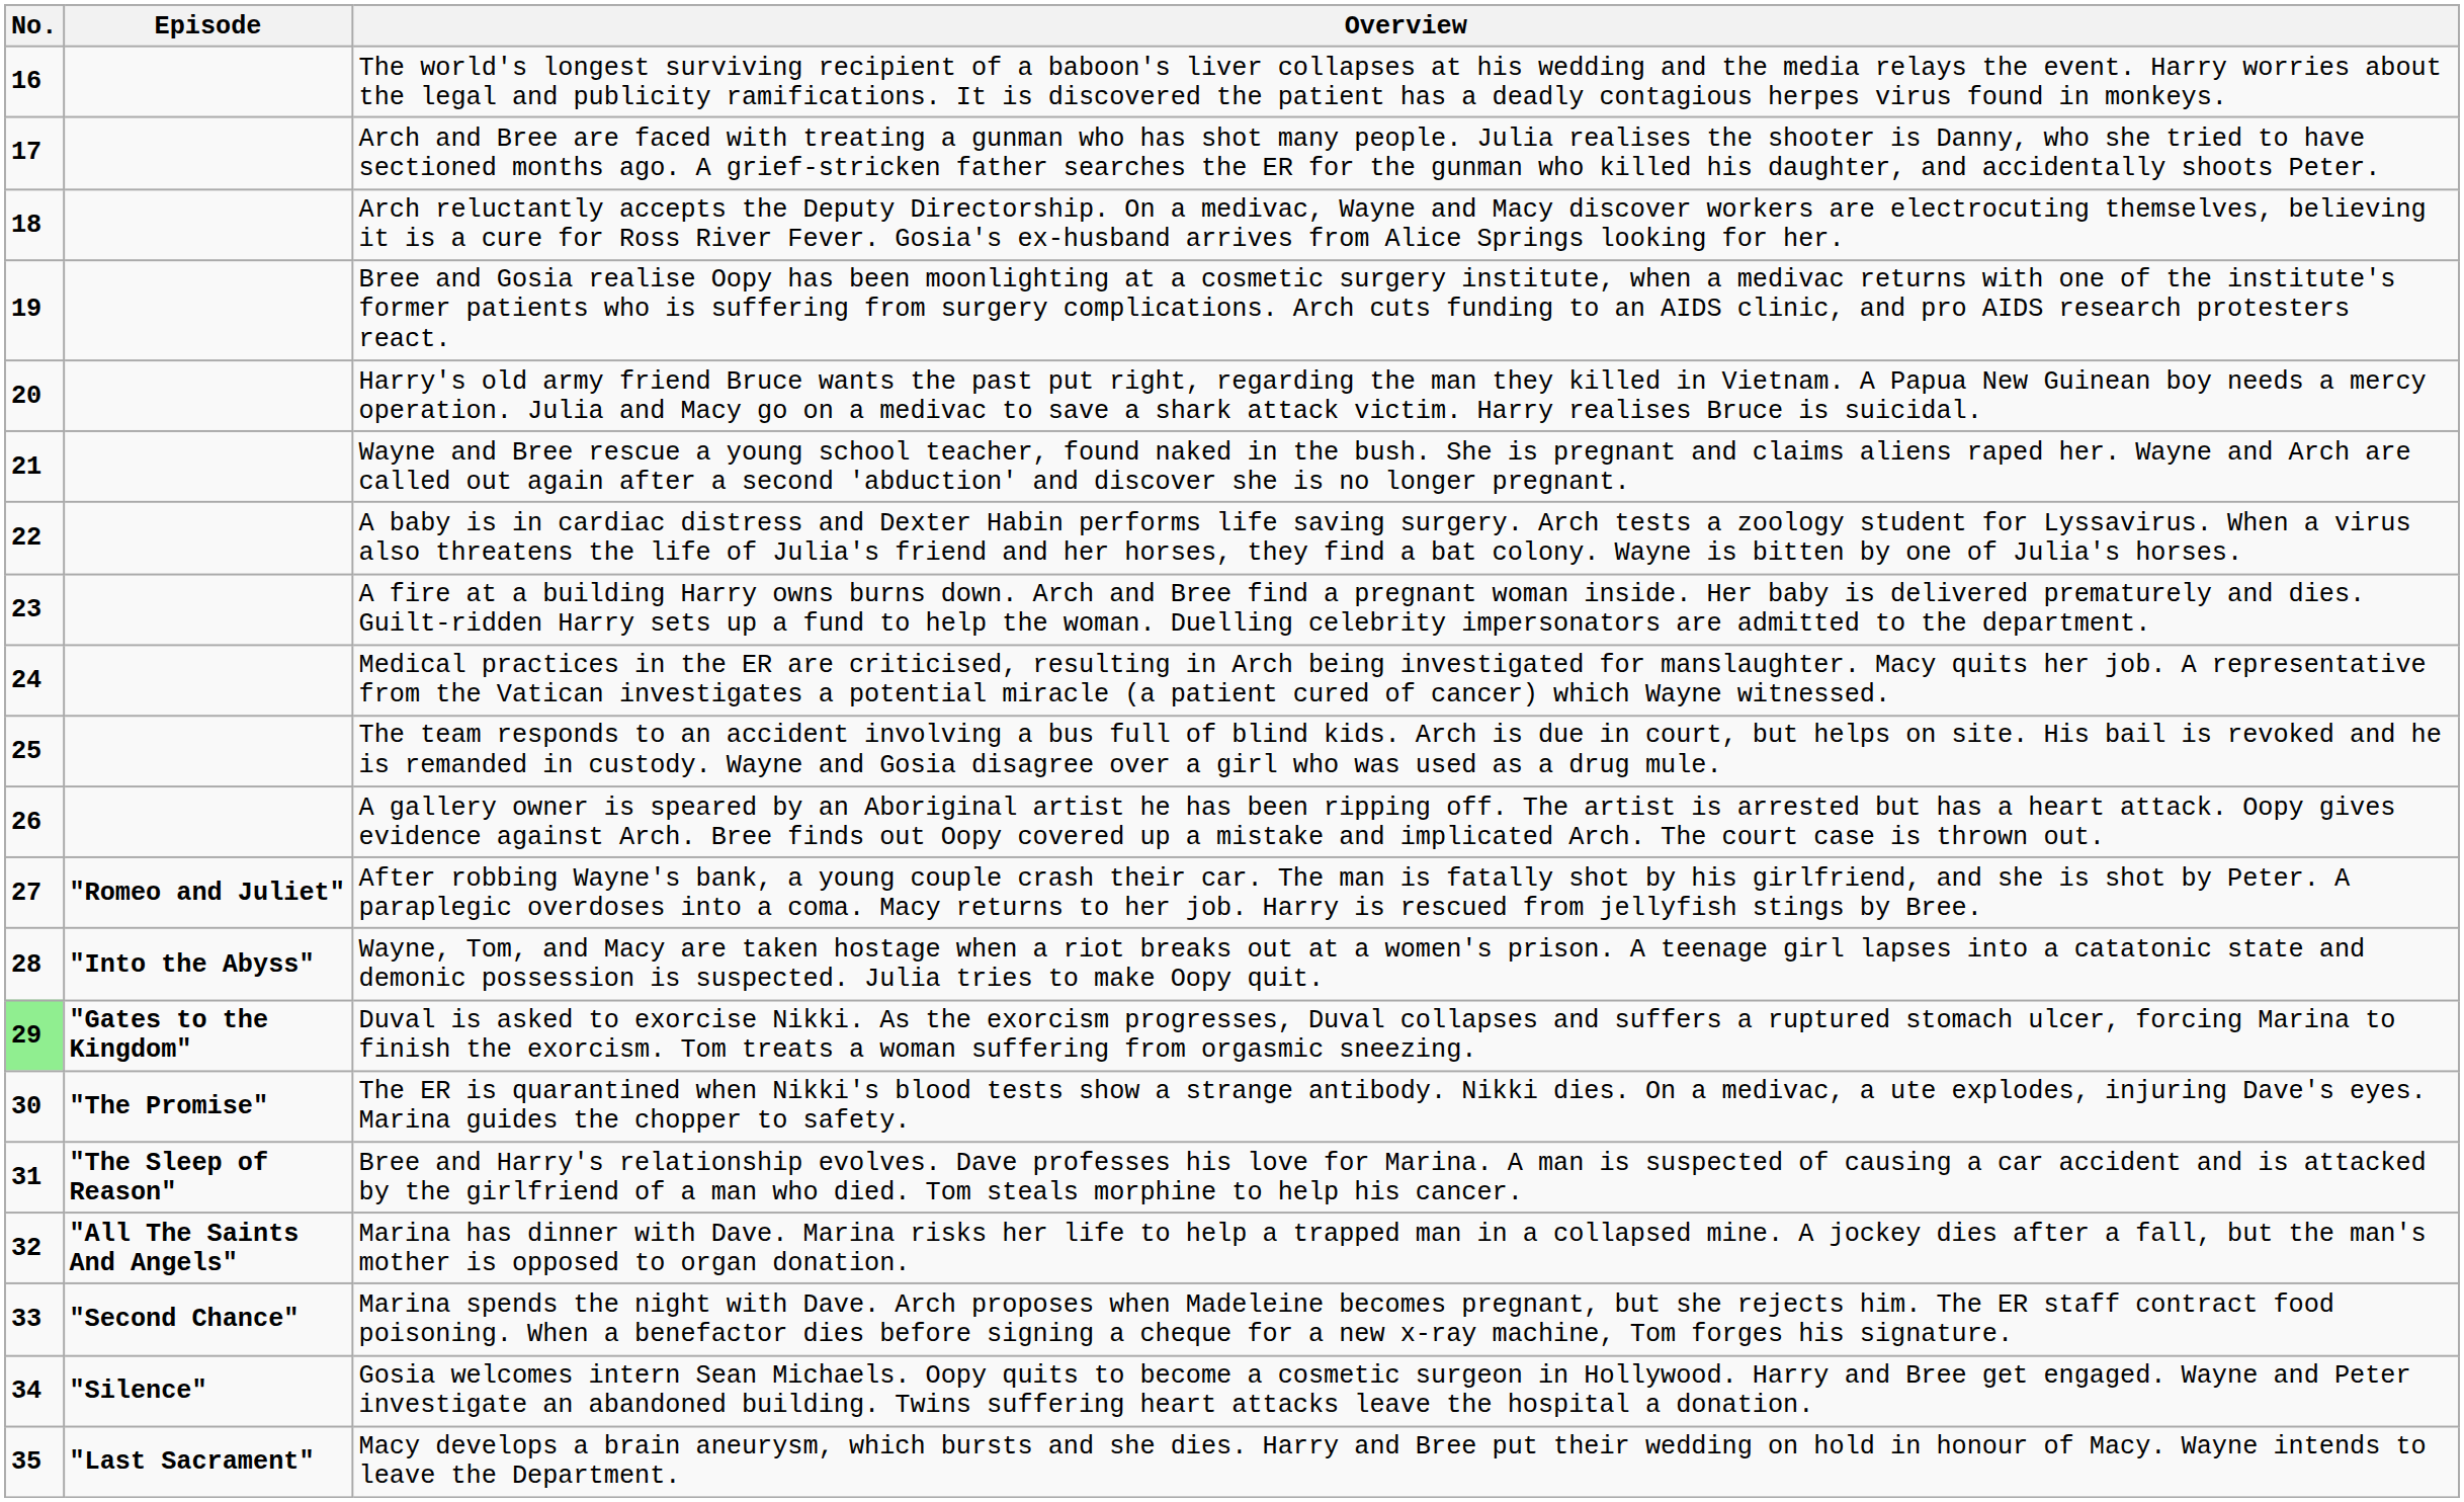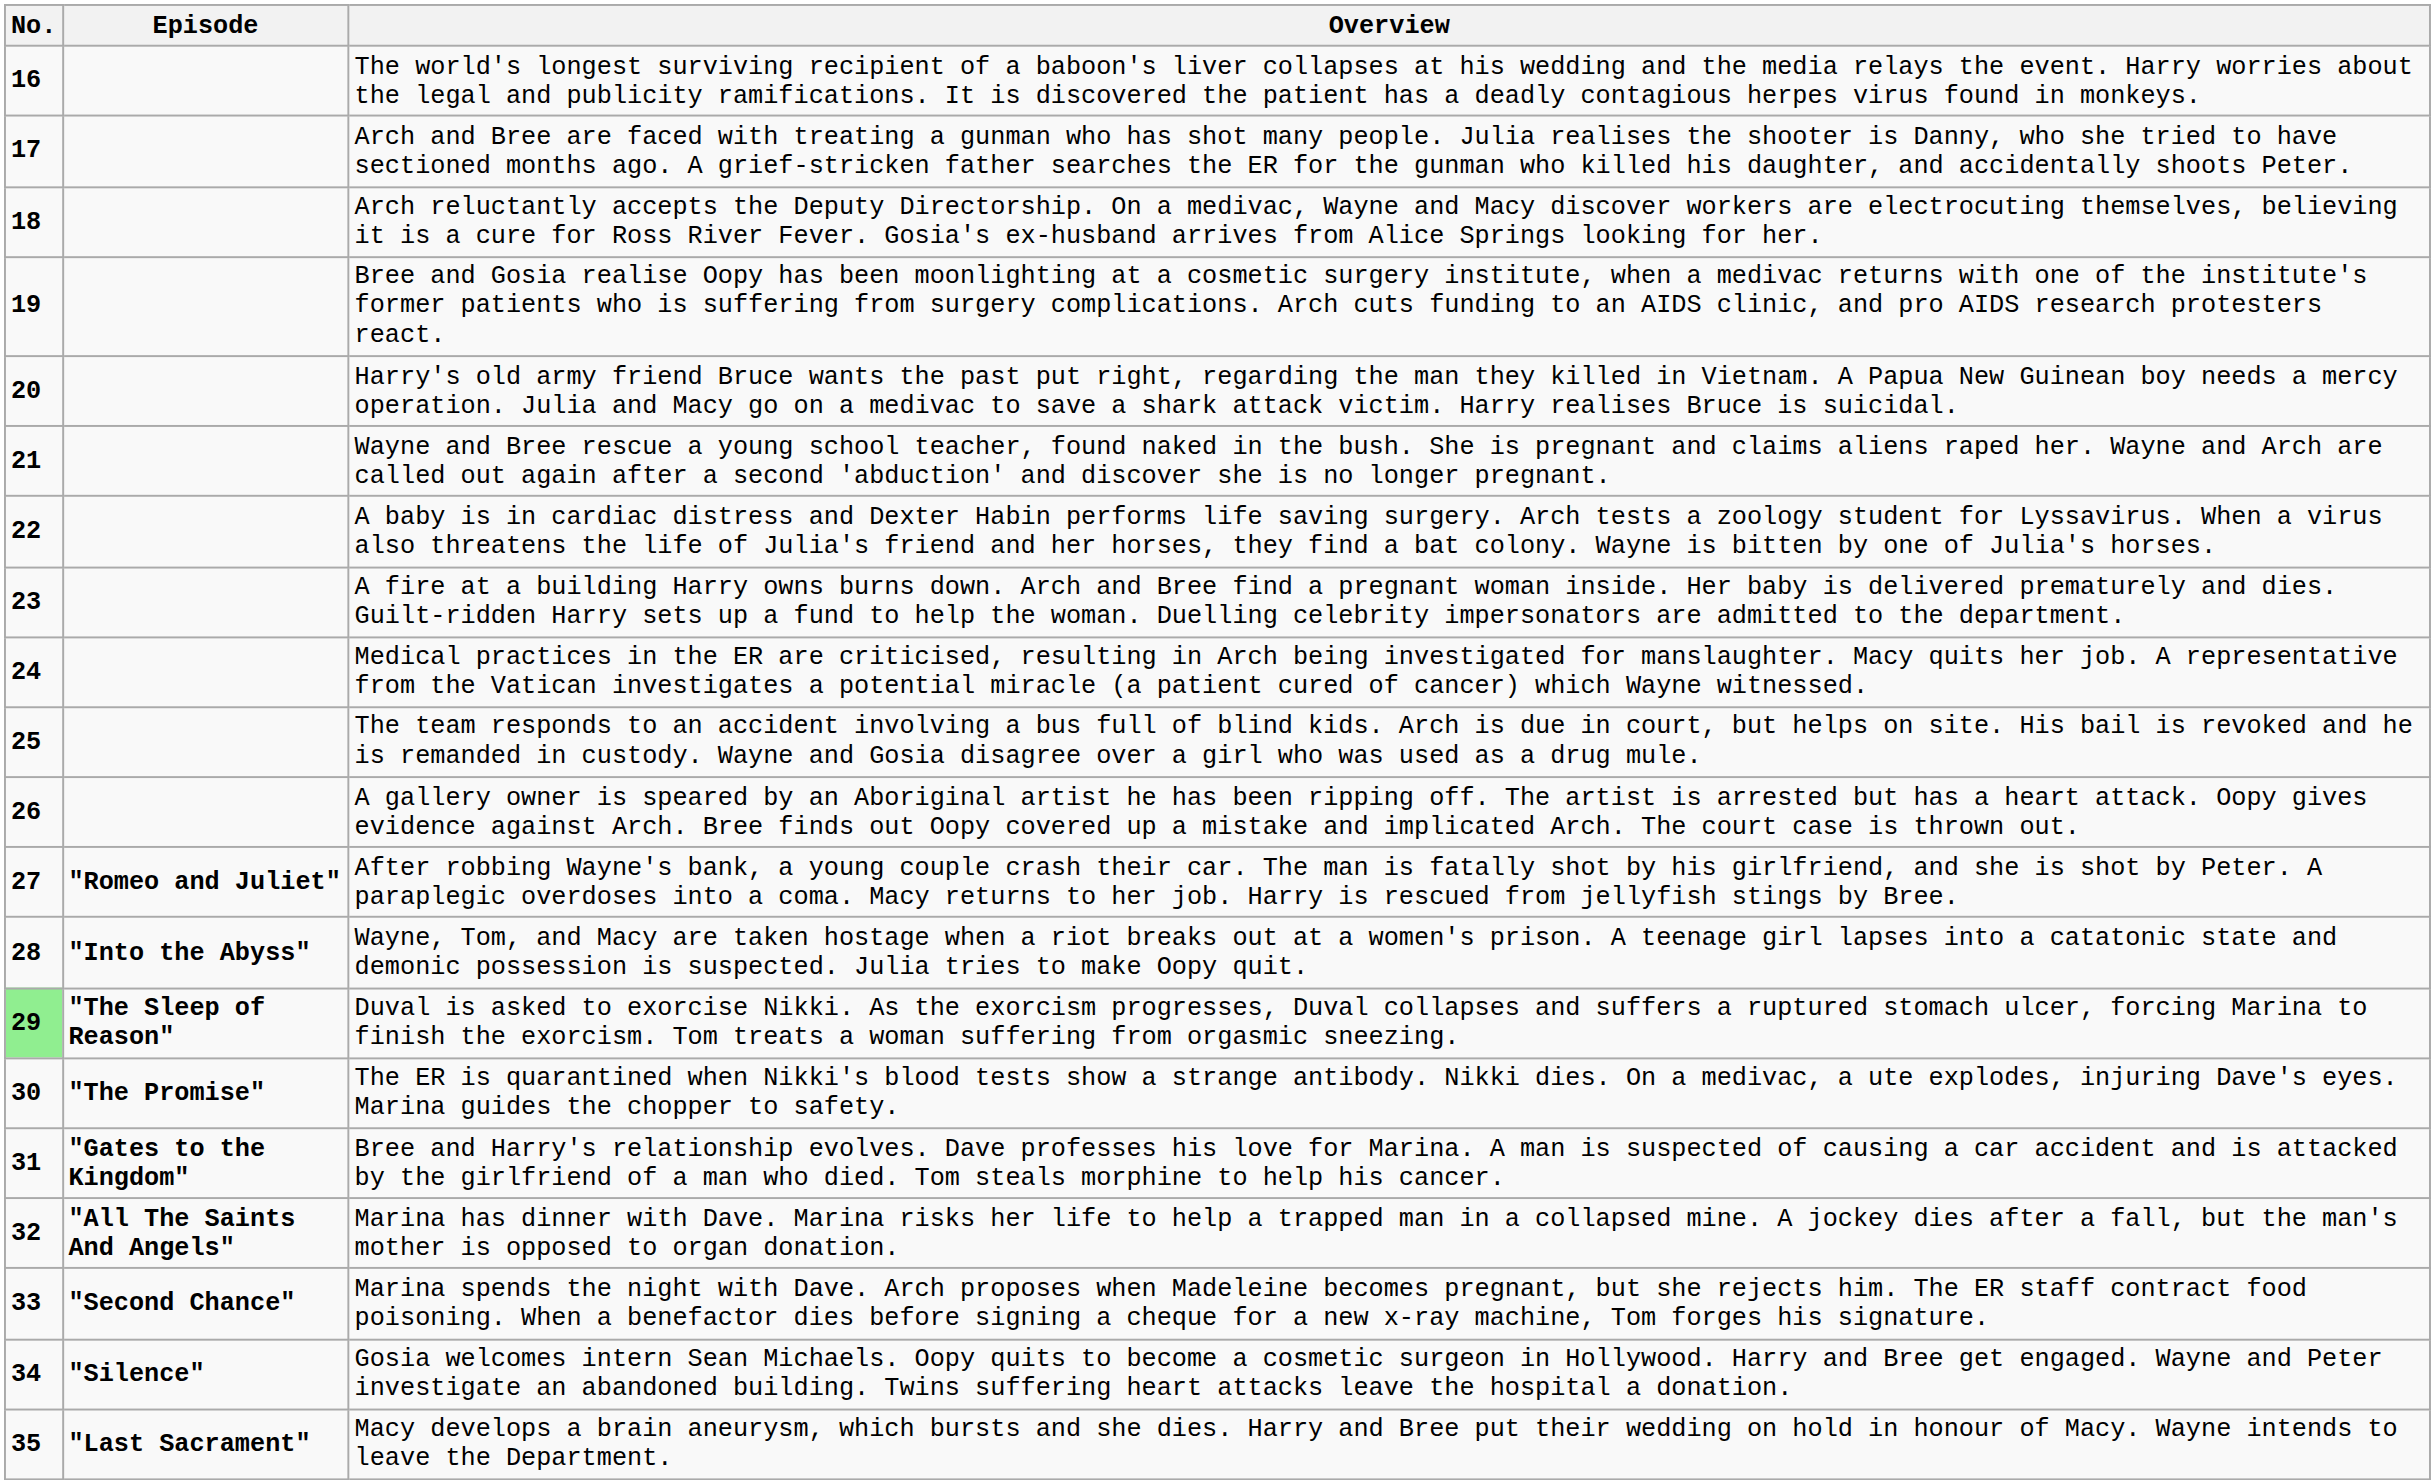row 15 | Episode: "Gates to the Kingdom" -> "The Sleep of Reason"
row 17 | Episode: "The Sleep of Reason" -> "Gates to the Kingdom"
